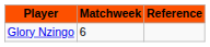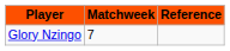Glory Nzingo | Matchweek: 6 -> 7
